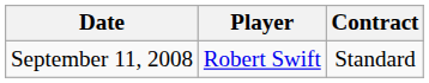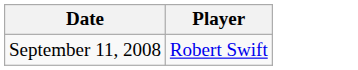- column: Contract | Standard
